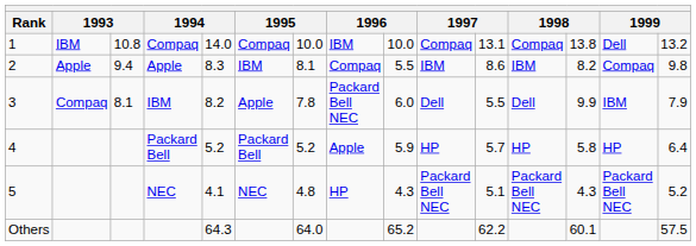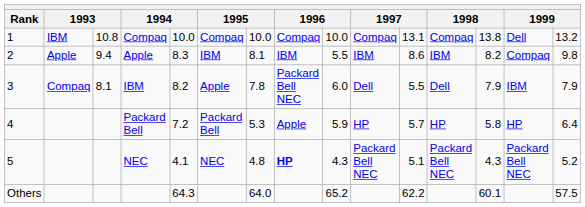row 3 | column 5: 14.0 -> 10.0
row 3 | column 8: IBM -> Compaq
row 4 | column 8: Compaq -> IBM
row 5 | column 13: 9.9 -> 7.9
row 6 | column 5: 5.2 -> 7.2
row 6 | column 7: 5.2 -> 5.3
row 7 | column 8: normal -> bold
